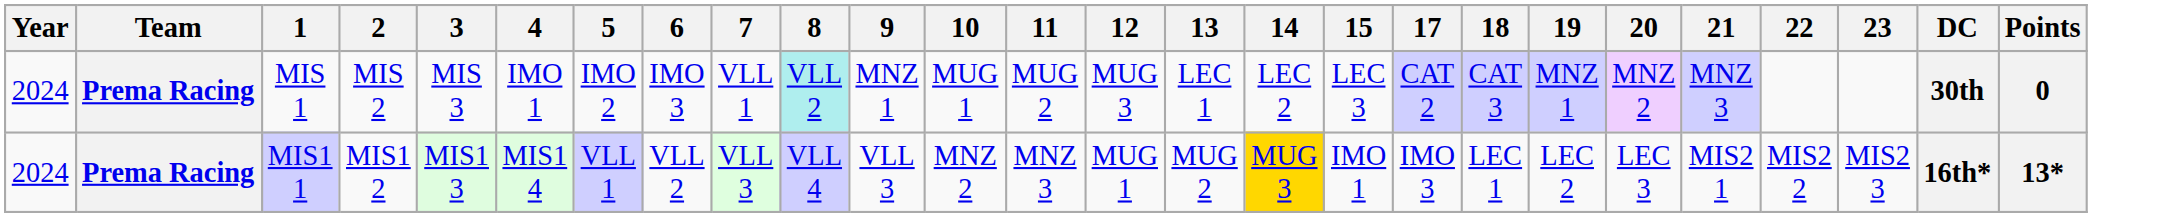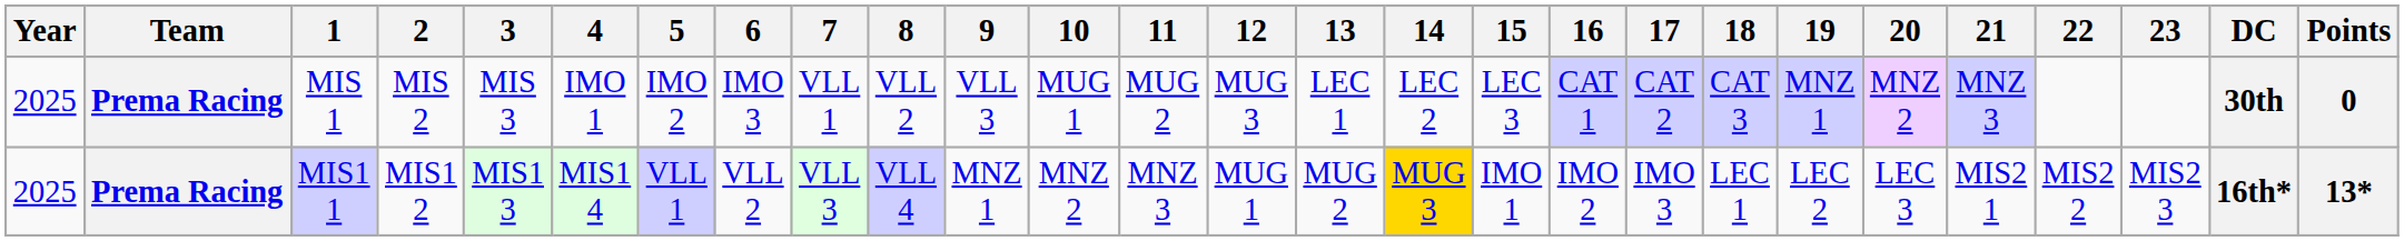+ column: 16 | CAT 1 | IMO 2
MIS 1 | Year: 2024 -> 2025
MIS 1 | 8: paleturquoise background -> no background
MIS 1 | 9: MNZ 1 -> VLL 3
MIS1 1 | Year: 2024 -> 2025
MIS1 1 | 9: VLL 3 -> MNZ 1
